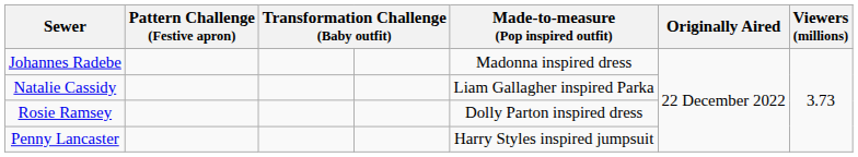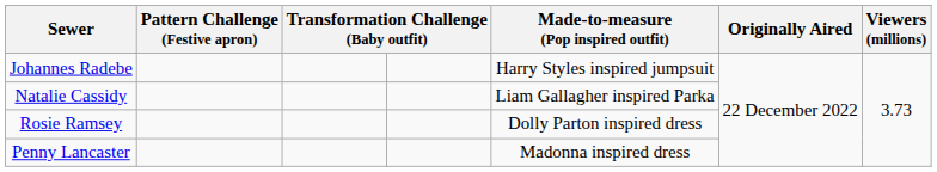Johannes Radebe | Made-to-measure (Pop inspired outfit): Madonna inspired dress -> Harry Styles inspired jumpsuit
Penny Lancaster | Made-to-measure (Pop inspired outfit): Harry Styles inspired jumpsuit -> Madonna inspired dress
